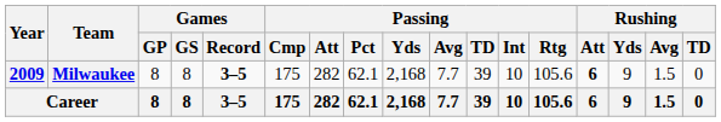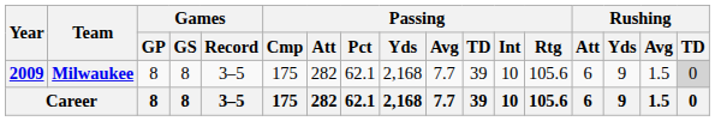Milwaukee | Games / Record: bold -> normal
Milwaukee | Rushing / Att: bold -> normal
Milwaukee | Rushing / TD: no background -> lightgrey background
